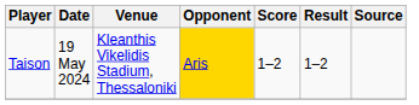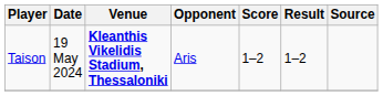Taison | Venue: normal -> bold
Taison | Opponent: gold background -> no background
